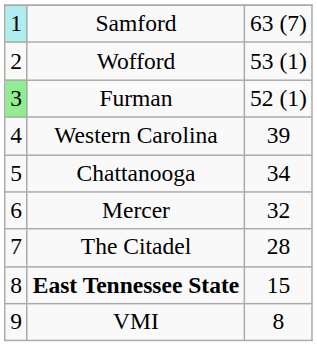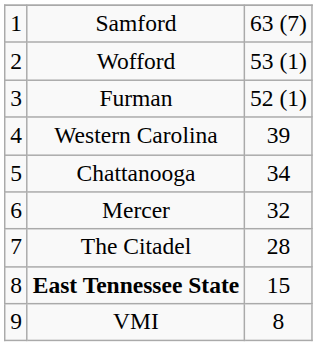Samford | column 1: paleturquoise background -> no background
Furman | column 1: lightgreen background -> no background
